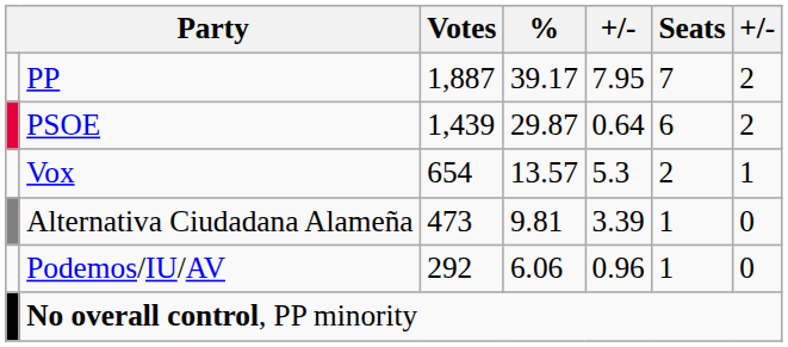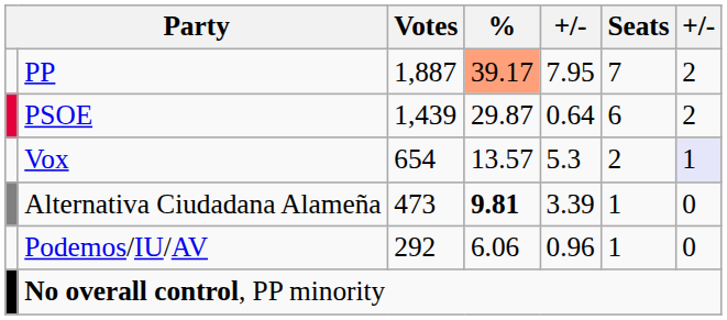PP | %: no background -> lightsalmon background
Vox | column 7: no background -> lavender background
Alternativa Ciudadana Alameña | %: normal -> bold
